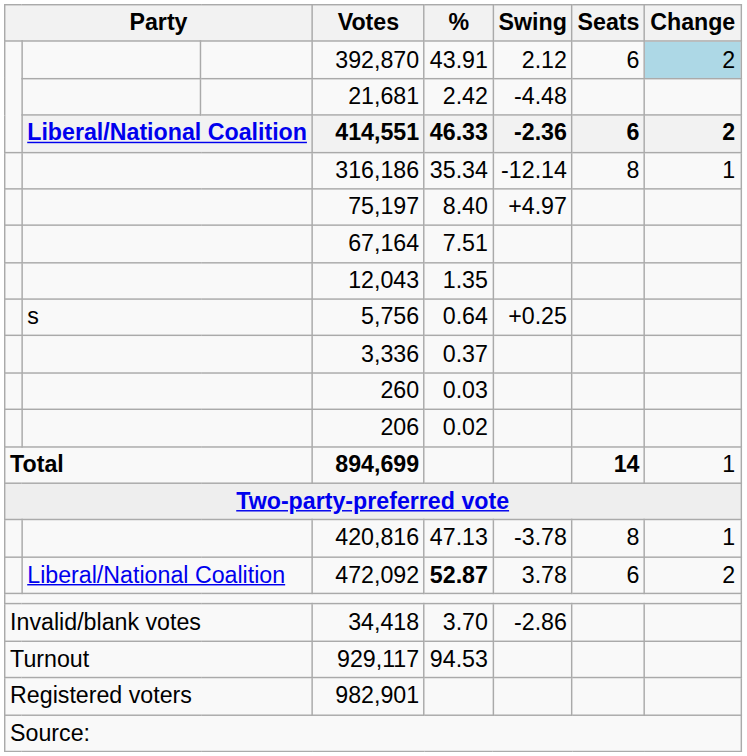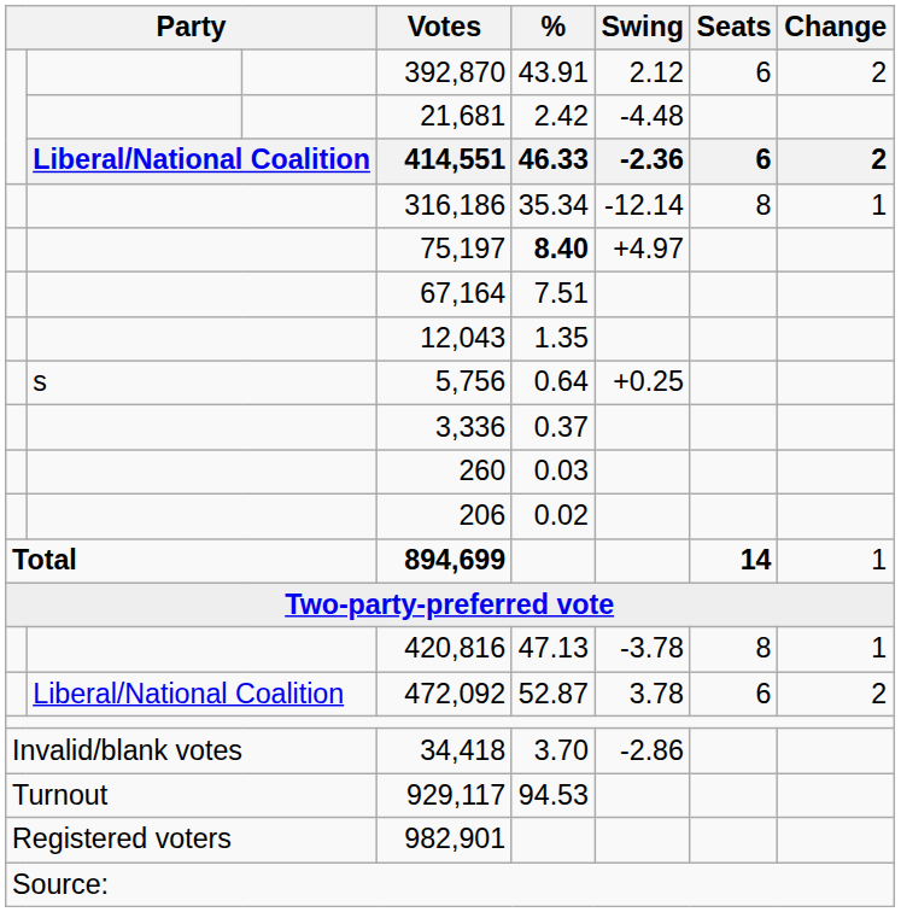392,870 | Change: lightblue background -> no background
75,197 | %: normal -> bold
472,092 | %: bold -> normal
